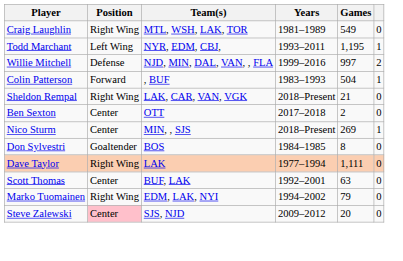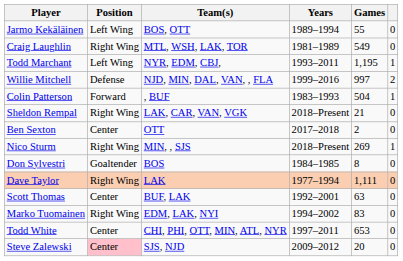+ row: Jarmo Kekäläinen | Left Wing | BOS, OTT | 1989–1994 | 55 | 0
Nico Sturm | Position: Center -> Right Wing
Marko Tuomainen | Games: 79 -> 83
+ row: Todd White | Center | CHI, PHI, OTT, MIN, ATL, NYR | 1997–2011 | 653 | 0
